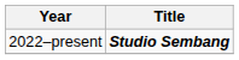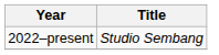2022–present | Title: bold -> normal
